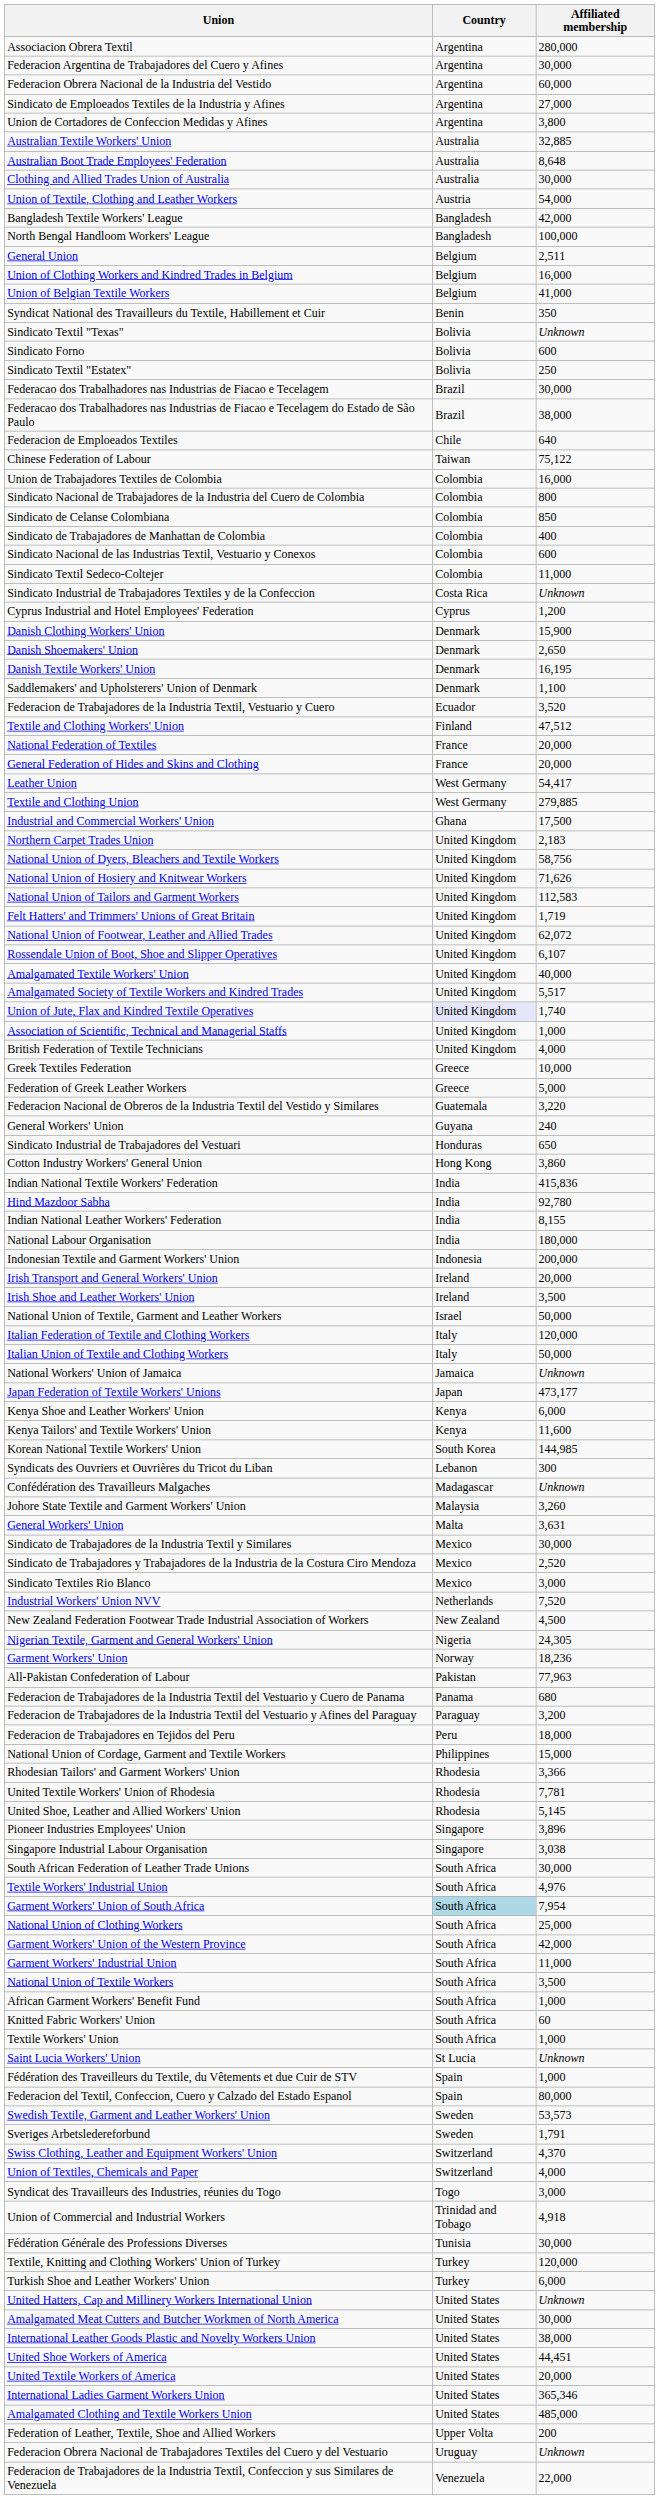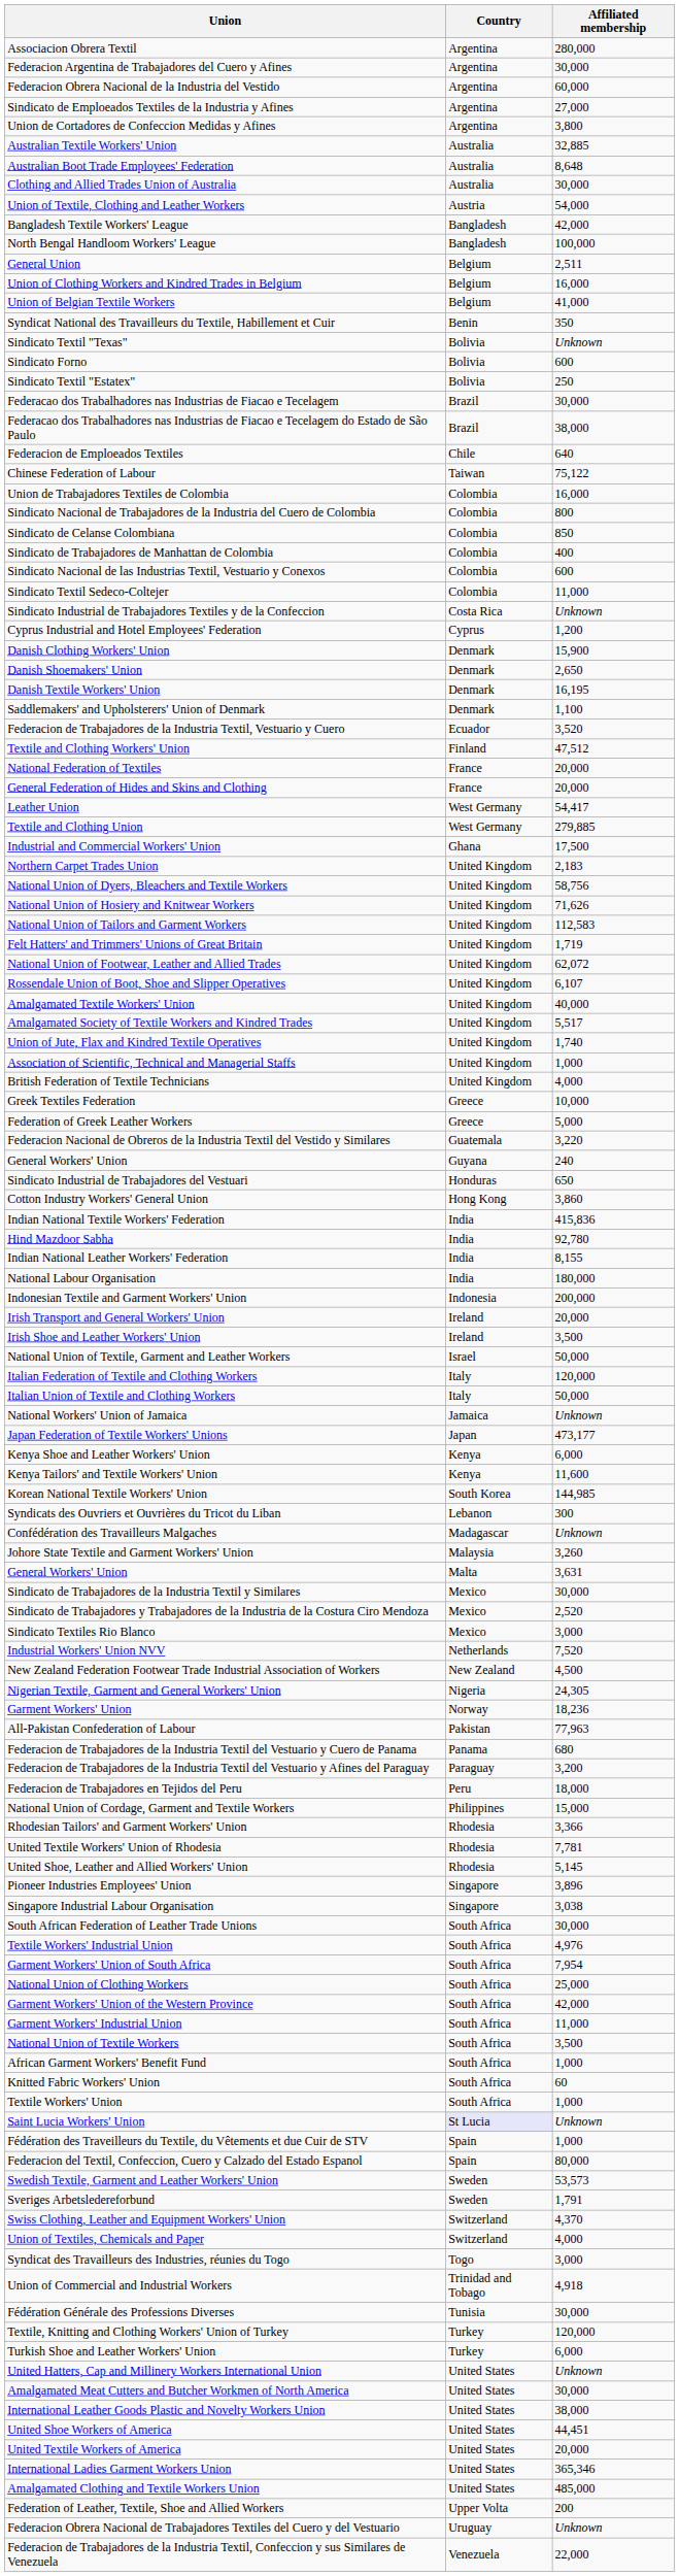Union of Jute, Flax and Kindred Textile Operatives | Country: lavender background -> no background
Garment Workers' Union of South Africa | Country: lightblue background -> no background
Saint Lucia Workers' Union | Country: no background -> lavender background
